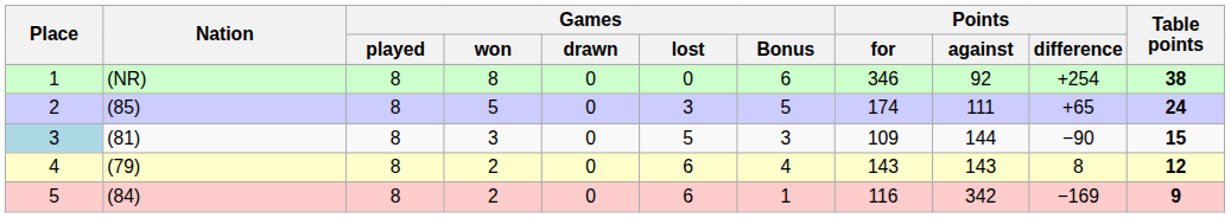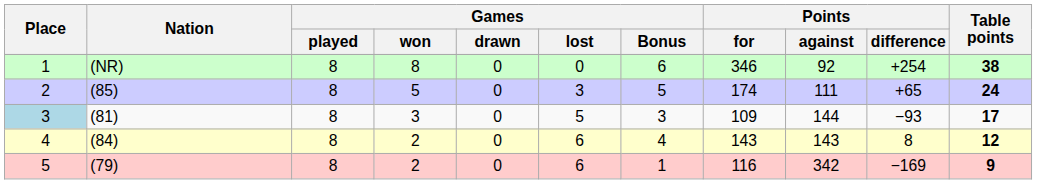row 5 | Points / difference: −90 -> −93
row 5 | Table points: 15 -> 17
row 6 | Nation: (79) -> (84)
row 7 | Nation: (84) -> (79)
